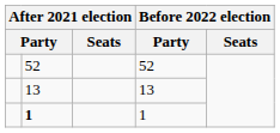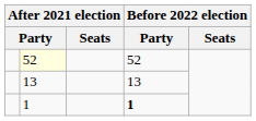row 3 | column 2: no background -> lightyellow background
row 5 | column 2: bold -> normal
row 5 | column 4: normal -> bold
